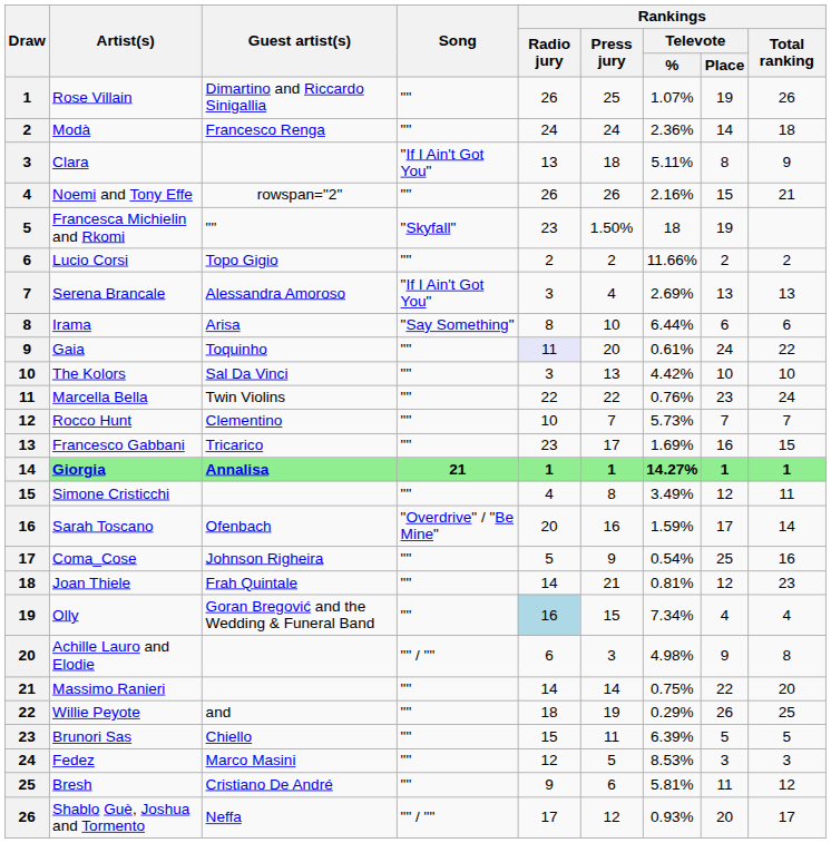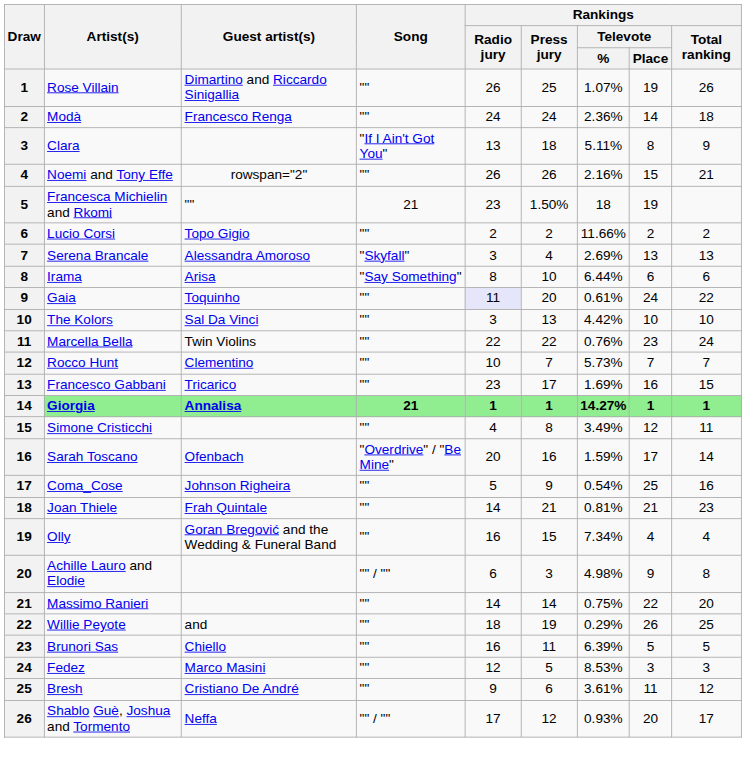Francesca Michielin and Rkomi | Song: "Skyfall" -> 21
Serena Brancale | Song: "If I Ain't Got You" -> "Skyfall"
Joan Thiele | Rankings / Televote / Place: 12 -> 21
Olly | Rankings / Radio jury: lightblue background -> no background
Brunori Sas | Rankings / Radio jury: 15 -> 16
Bresh | Rankings / Televote / %: 5.81% -> 3.61%
